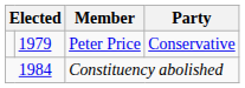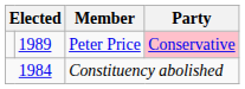Peter Price | column 2: 1979 -> 1989
Peter Price | Party: no background -> pink background
